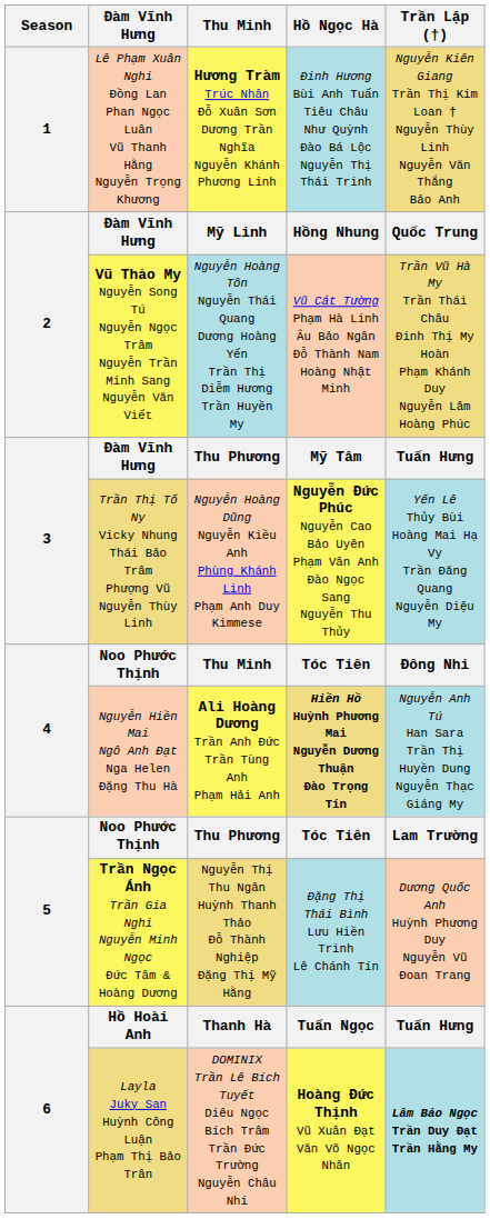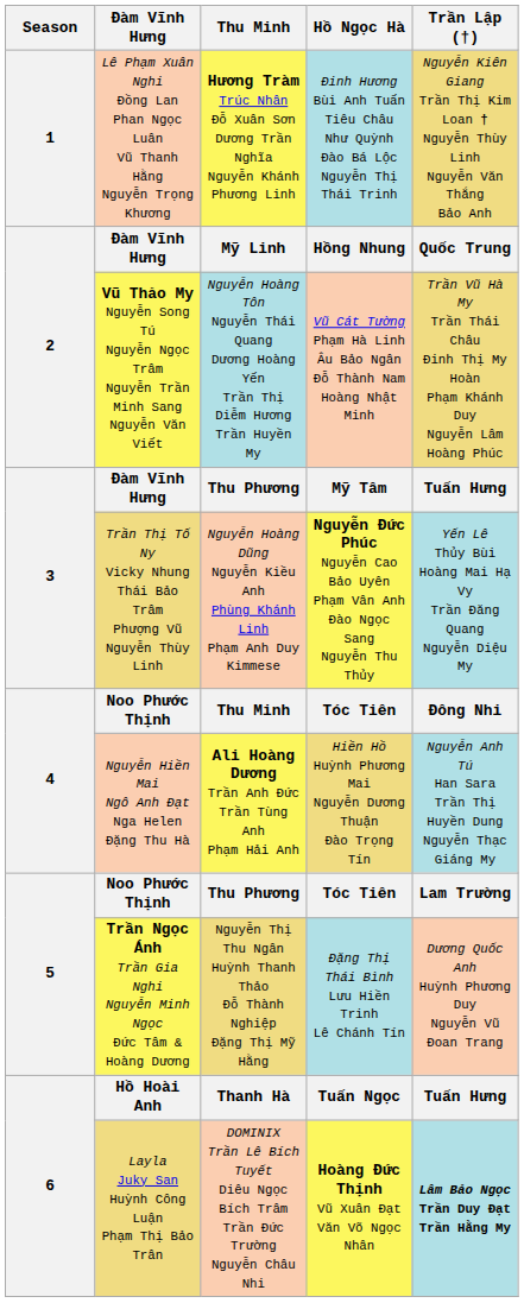4 / Nguyễn Hiền Mai Ngô Anh Đạt Nga Helen Đặng Thu Hà | Hồ Ngọc Hà: bold -> normal
